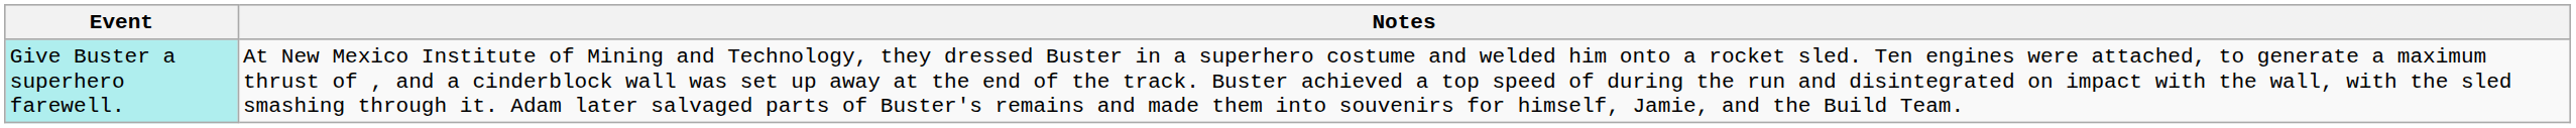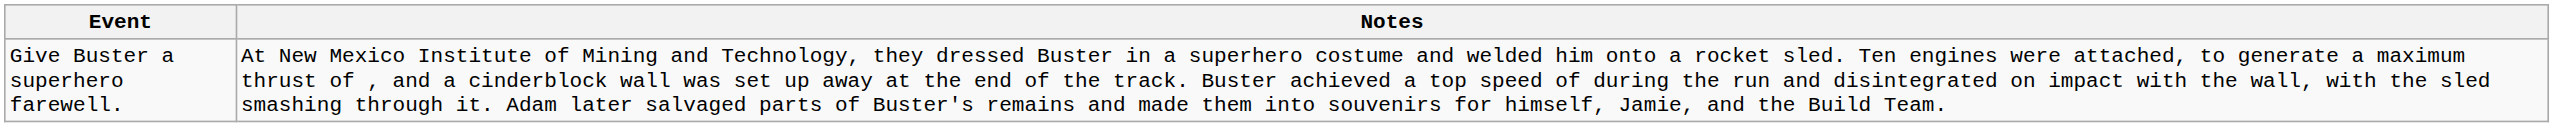Give Buster a superhero farewell. | Event: paleturquoise background -> no background
